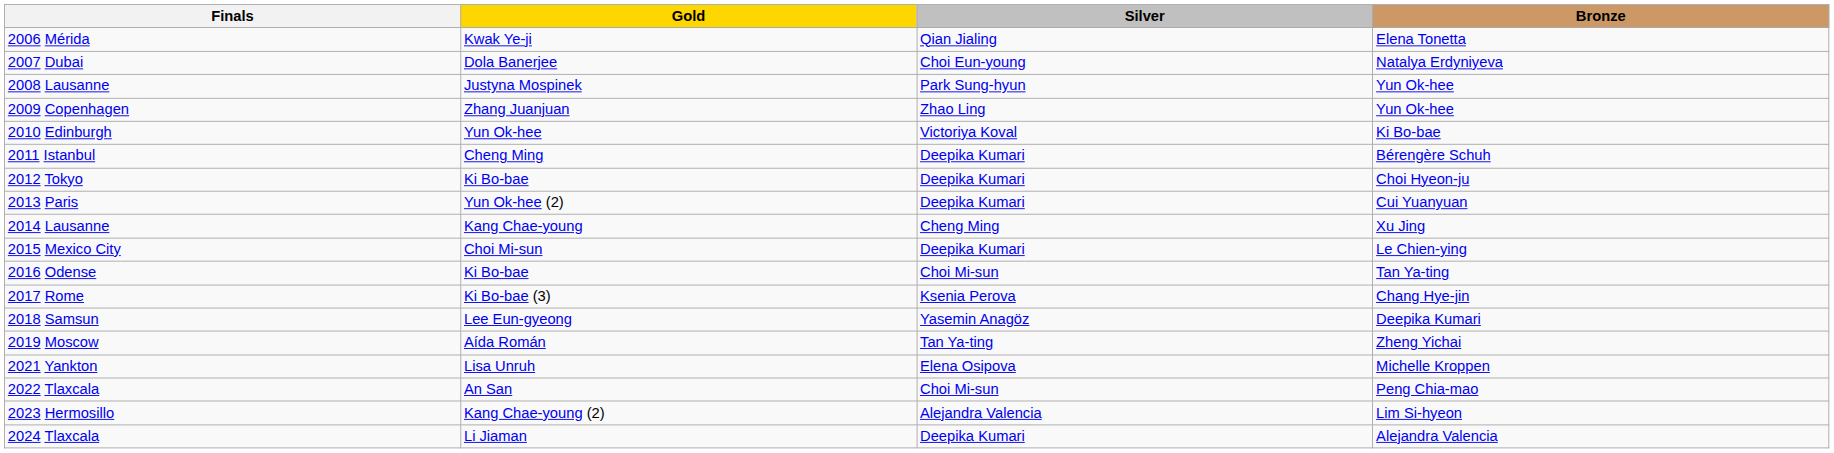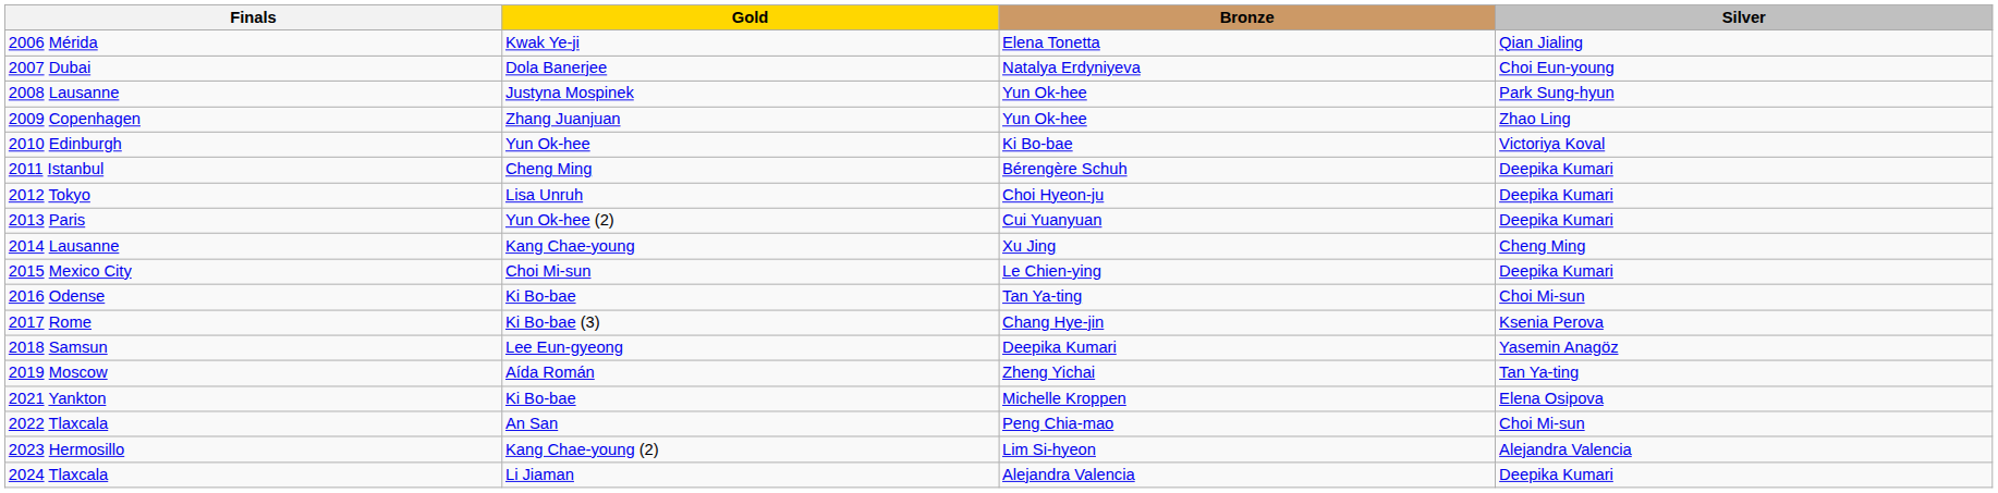columns swapped: Silver <-> Bronze
2012 Tokyo | Gold: Ki Bo-bae -> Lisa Unruh
2021 Yankton | Gold: Lisa Unruh -> Ki Bo-bae
